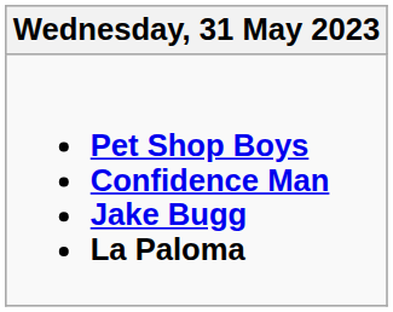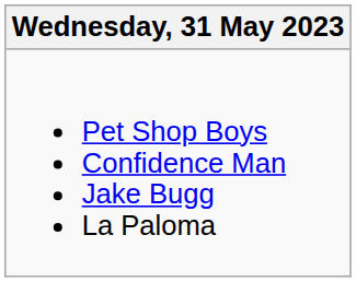row 2 | column 1: bold -> normal
